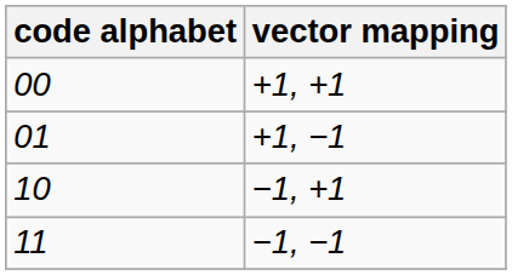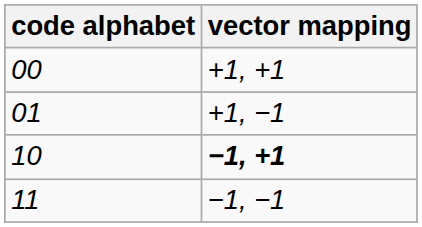10 | vector mapping: normal -> bold
